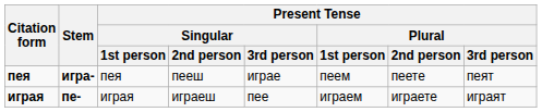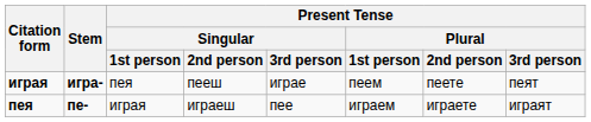row 4 | Citation form: пея -> играя
row 5 | Citation form: играя -> пея
